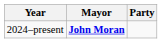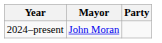2024–present | Mayor: bold -> normal
